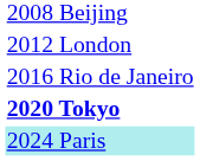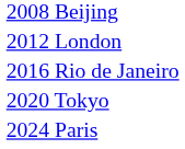2020 Tokyo | column 1: bold -> normal
2024 Paris | column 1: paleturquoise background -> no background
